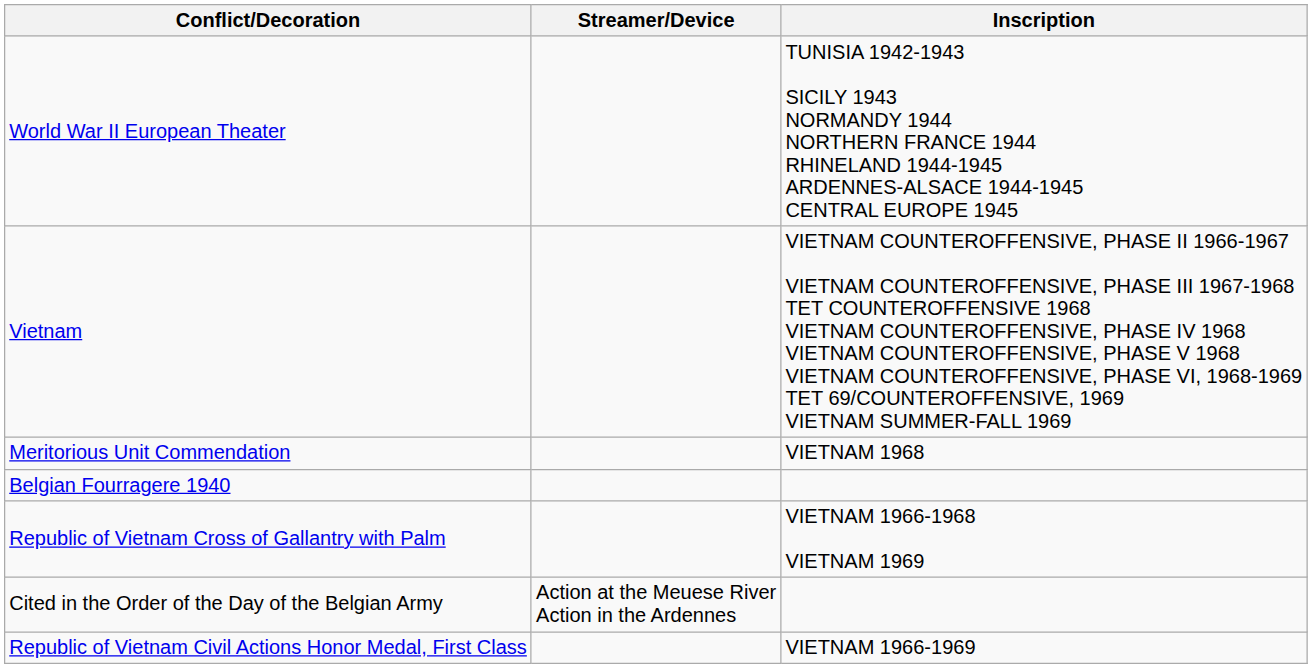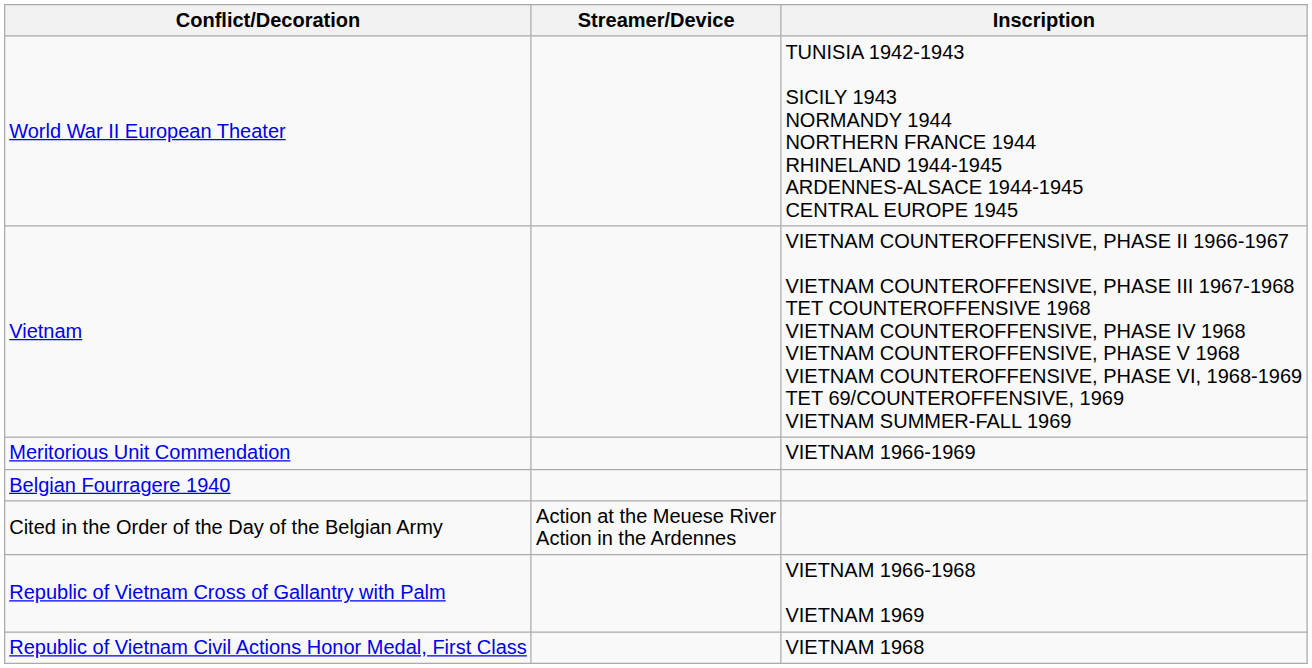Meritorious Unit Commendation | Inscription: VIETNAM 1968 -> VIETNAM 1966-1969
rows swapped: Cited in the Order of the Day of the Belgian Army <-> Republic of Vietnam Cross of Gallantry with Palm
Republic of Vietnam Civil Actions Honor Medal, First Class | Inscription: VIETNAM 1966-1969 -> VIETNAM 1968
